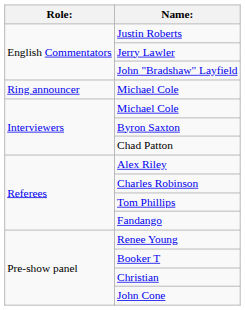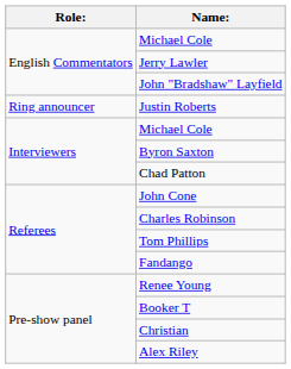row 2 | Name:: Justin Roberts -> Michael Cole
row 5 | Name:: Michael Cole -> Justin Roberts
row 9 | Name:: Alex Riley -> John Cone
row 16 | Name:: John Cone -> Alex Riley
